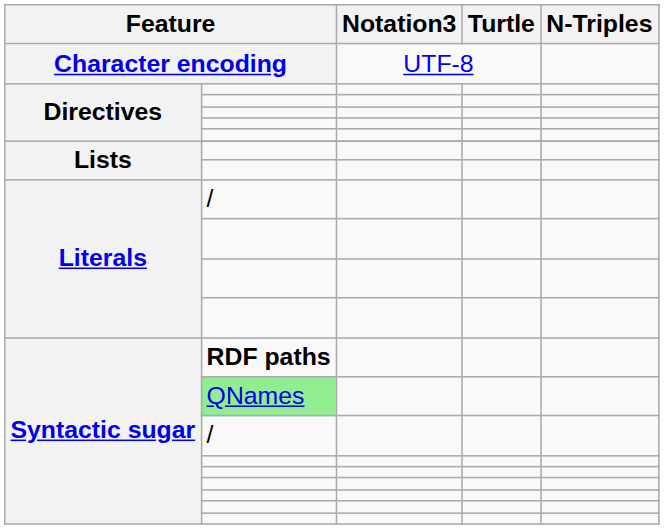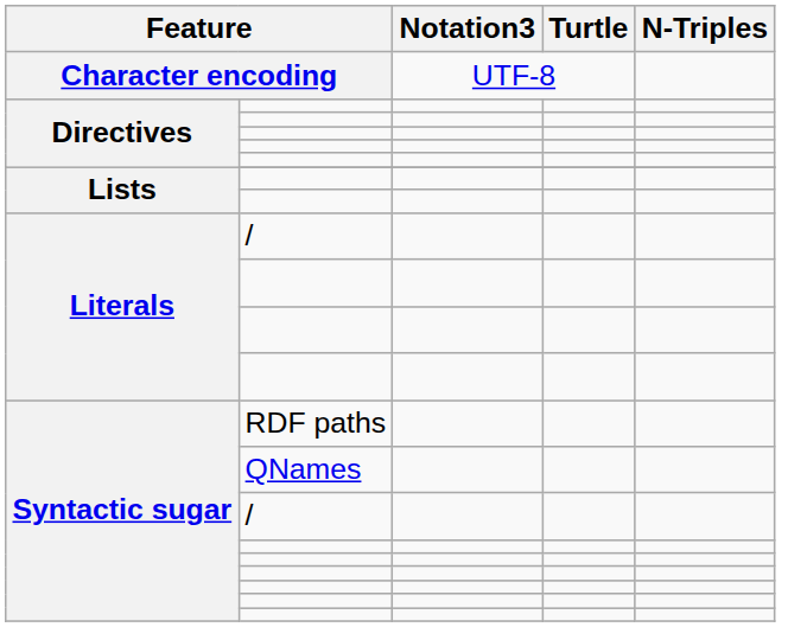Syntactic sugar / RDF paths | column 2: bold -> normal
Syntactic sugar / QNames | column 2: lightgreen background -> no background
